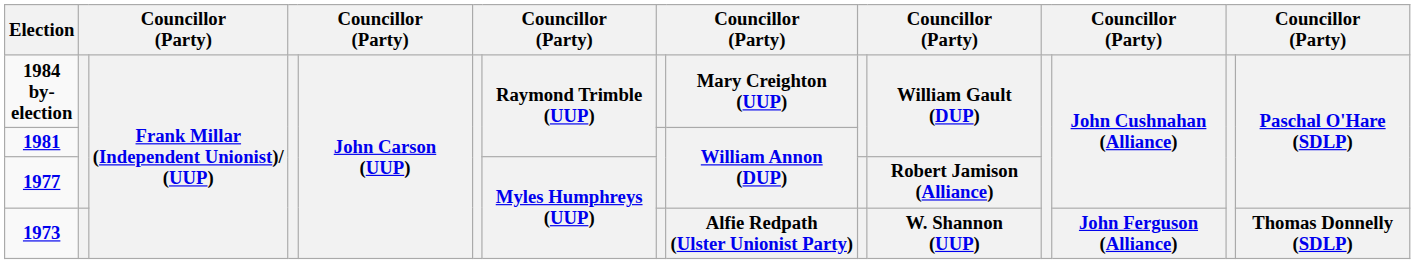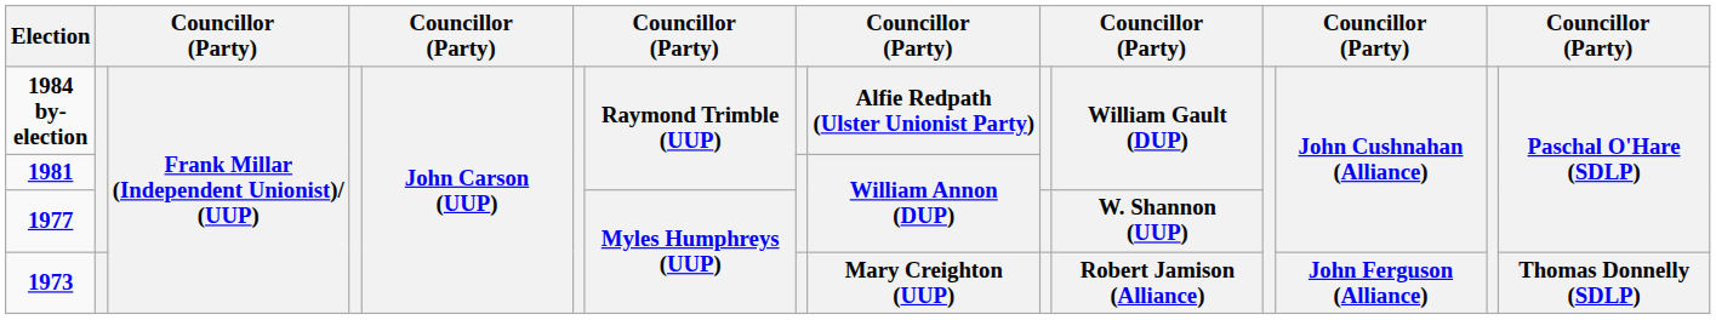1984 by-election | column 9: Mary Creighton (UUP) -> Alfie Redpath (Ulster Unionist Party)
1977 | column 11: Robert Jamison (Alliance) -> W. Shannon (UUP)
1973 | column 9: Alfie Redpath (Ulster Unionist Party) -> Mary Creighton (UUP)
1973 | column 11: W. Shannon (UUP) -> Robert Jamison (Alliance)
